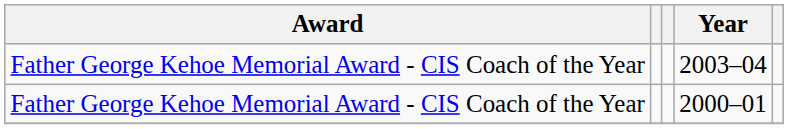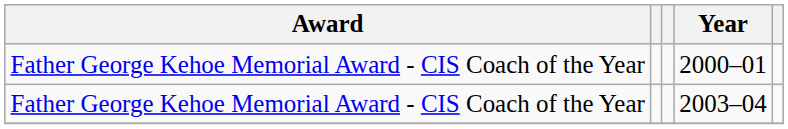rows swapped: 2000–01 <-> 2003–04
